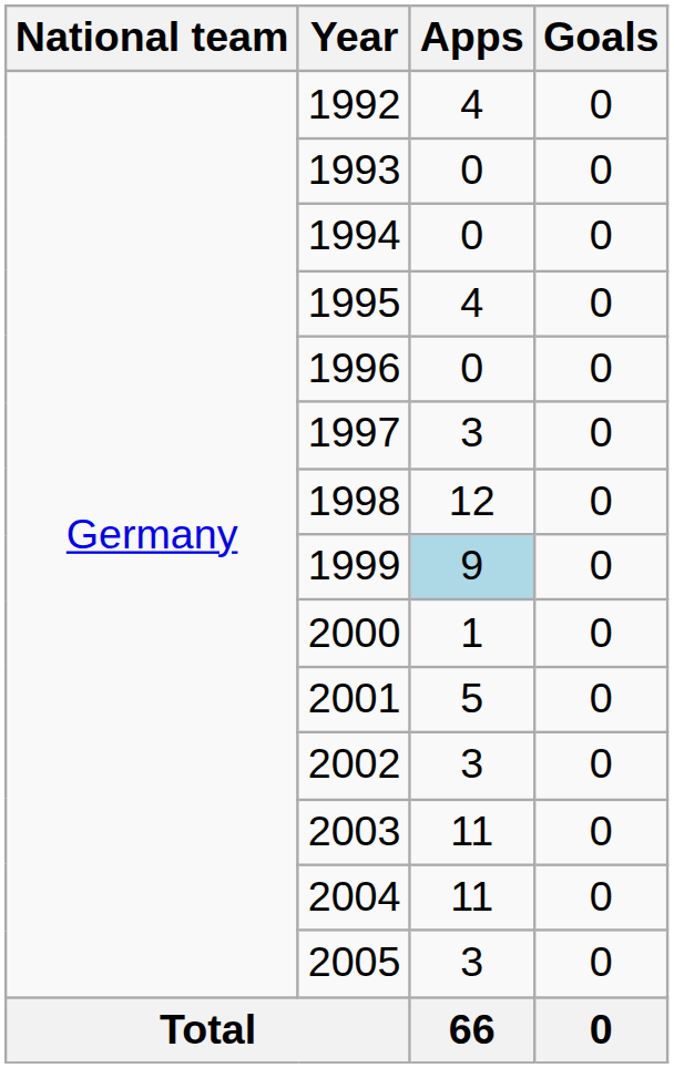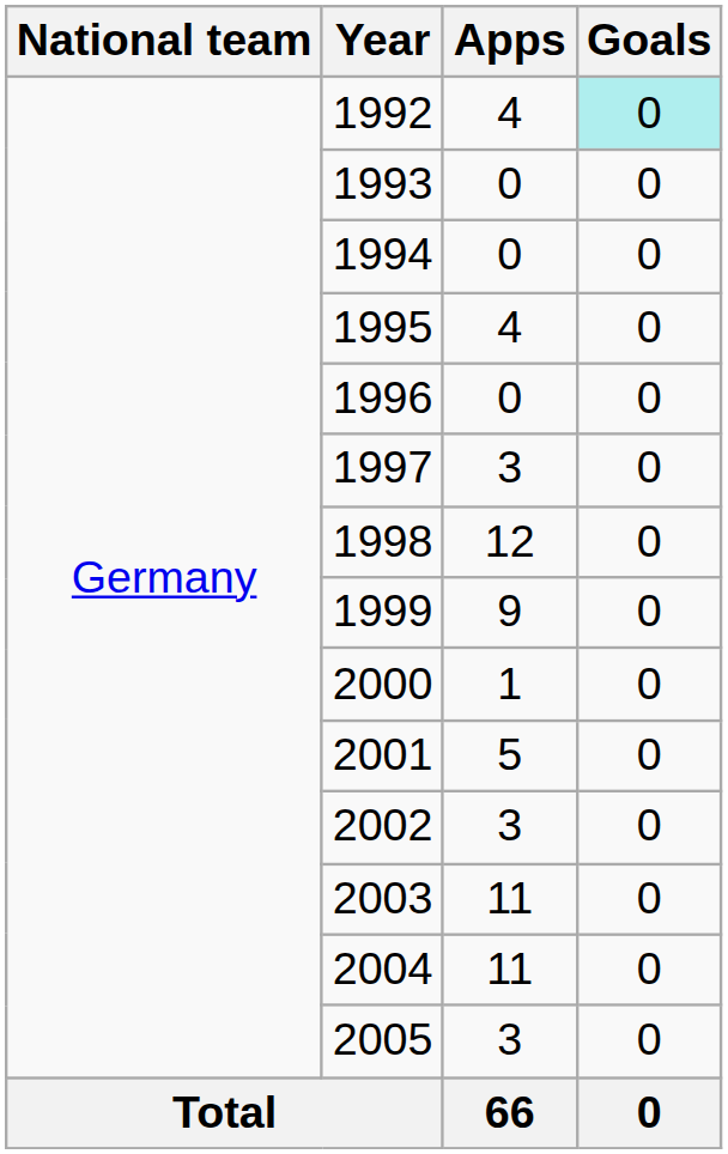1992 | Goals: no background -> paleturquoise background
1999 | Apps: lightblue background -> no background
